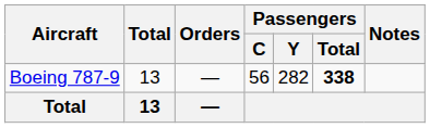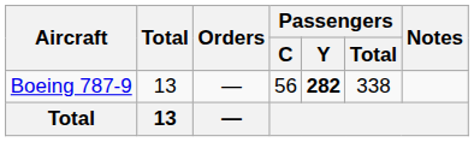Boeing 787-9 | Passengers / Y: normal -> bold
Boeing 787-9 | Passengers / Total: bold -> normal
